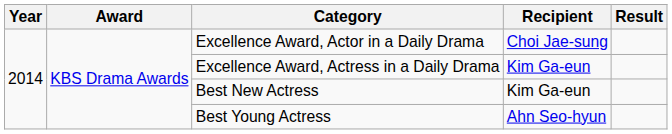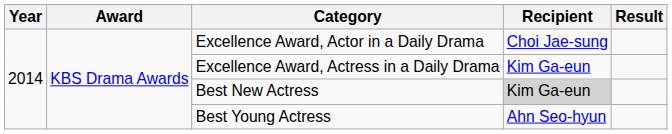Best New Actress | Recipient: no background -> lightgrey background
